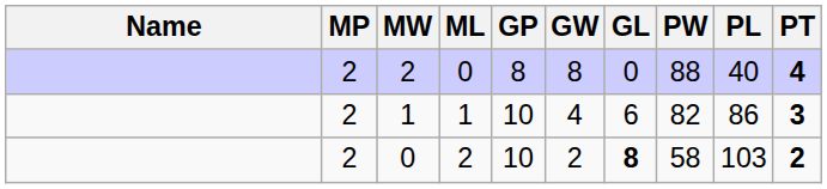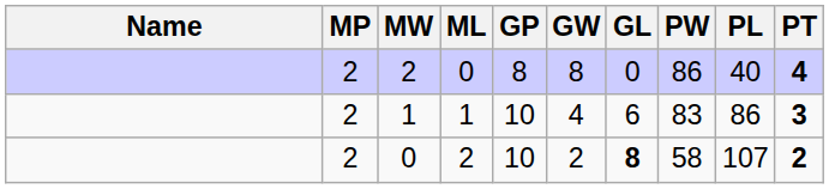row 2 | PW: 88 -> 86
row 3 | PW: 82 -> 83
row 4 | PL: 103 -> 107
